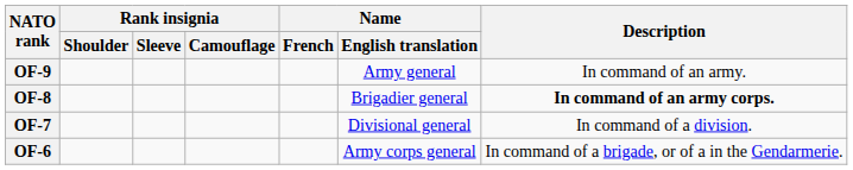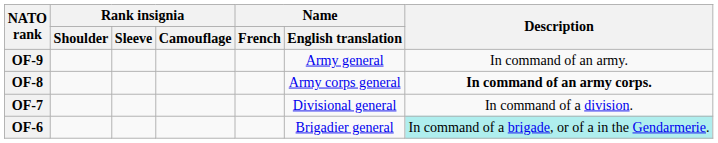OF-8 | Name / English translation: Brigadier general -> Army corps general
OF-6 | Name / English translation: Army corps general -> Brigadier general
OF-6 | Description: no background -> paleturquoise background
